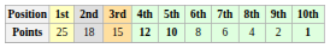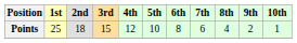Points | 4th: bold -> normal
Points | 5th: bold -> normal
Points | 10th: bold -> normal
